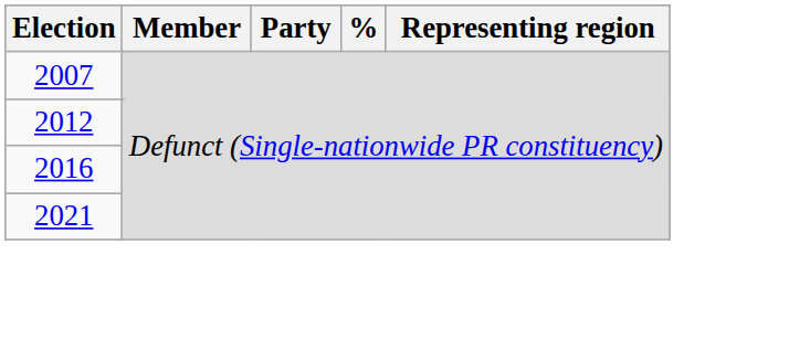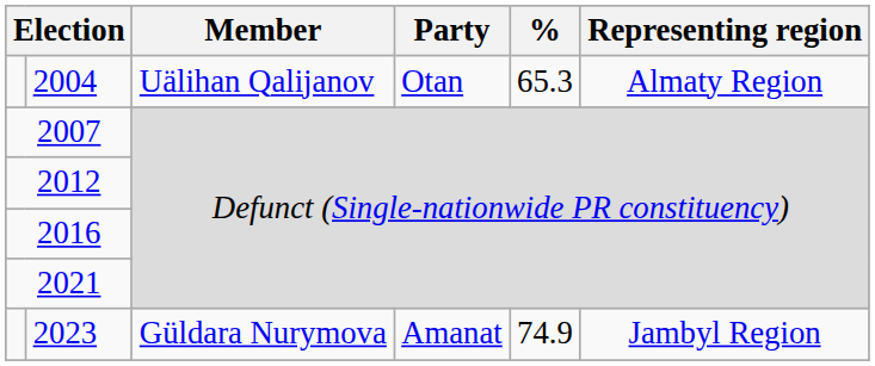+ row: 2004 | Uälihan Qalijanov | Otan | 65.3 | Almaty Region
+ row: 2023 | Güldara Nurymova | Amanat | 74.9 | Jambyl Region
